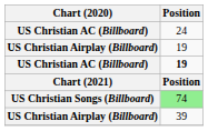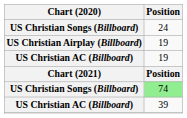row 2 | Chart (2020): US Christian AC (Billboard) -> US Christian Songs (Billboard)
row 4 | Position: bold -> normal
row 7 | Chart (2020): US Christian Airplay (Billboard) -> US Christian AC (Billboard)
